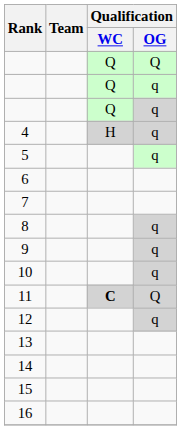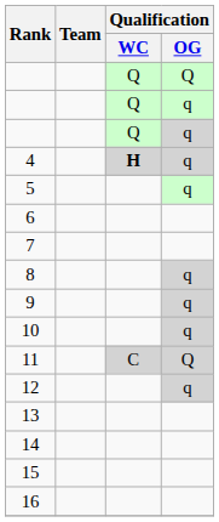4 | Qualification / WC: normal -> bold
11 | Qualification / WC: bold -> normal
